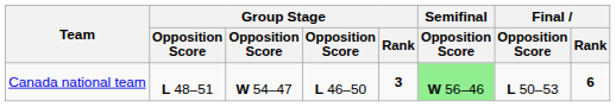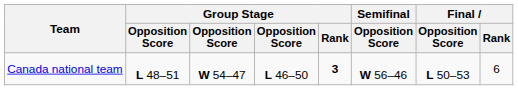Canada national team | Semifinal / Opposition Score: lightgreen background -> no background
Canada national team | Final / Rank: bold -> normal
